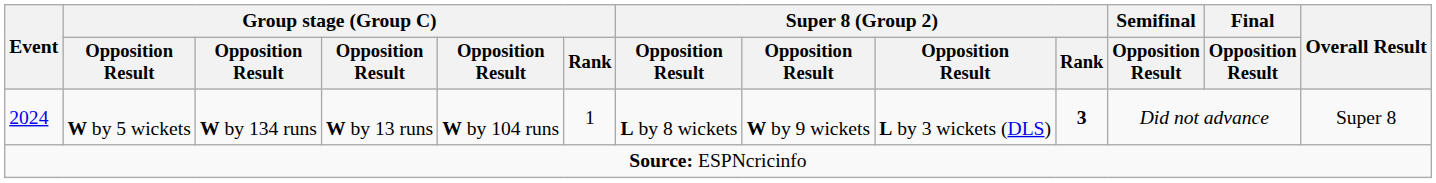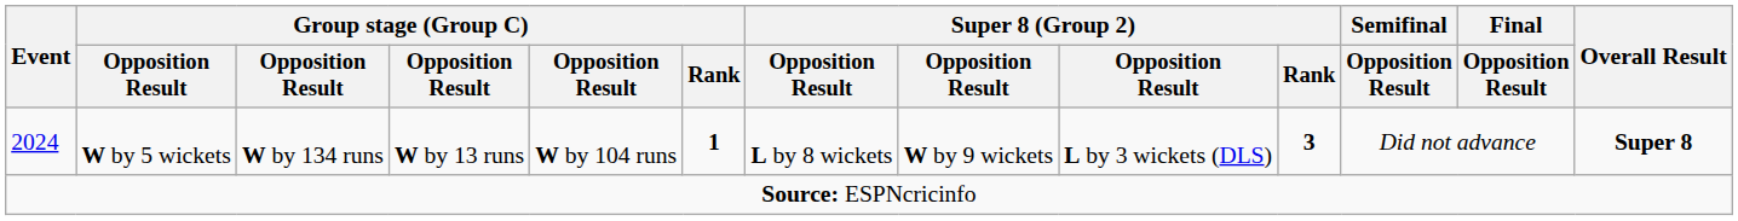2024 | Group stage (Group C) / Rank: normal -> bold
2024 | Overall Result: normal -> bold
